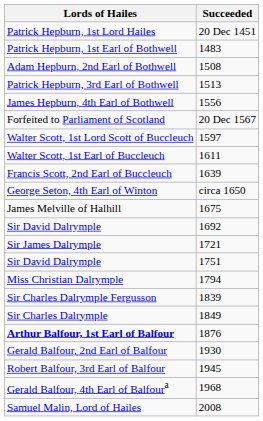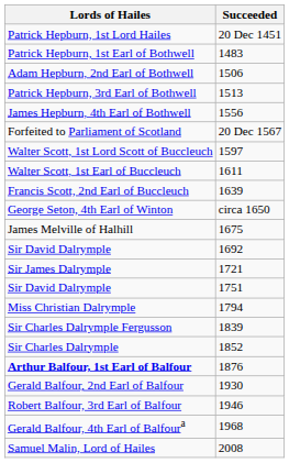row 4 | Succeeded: 1508 -> 1506
row 18 | Succeeded: 1849 -> 1852
row 21 | Succeeded: 1945 -> 1946
